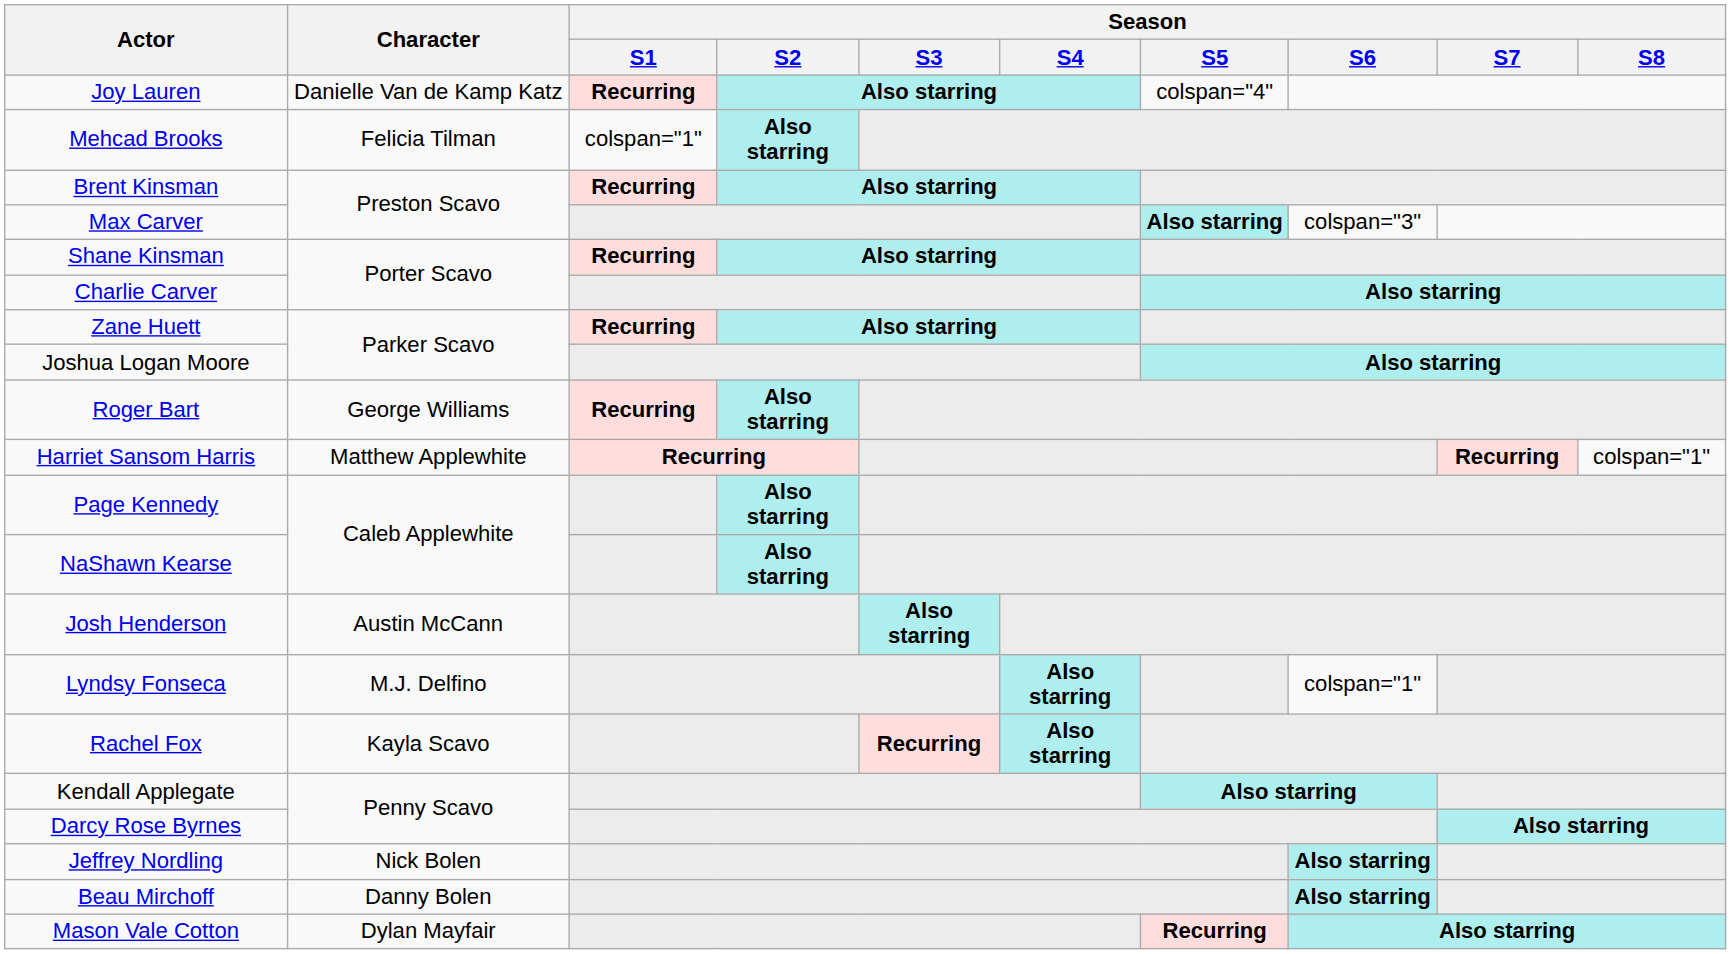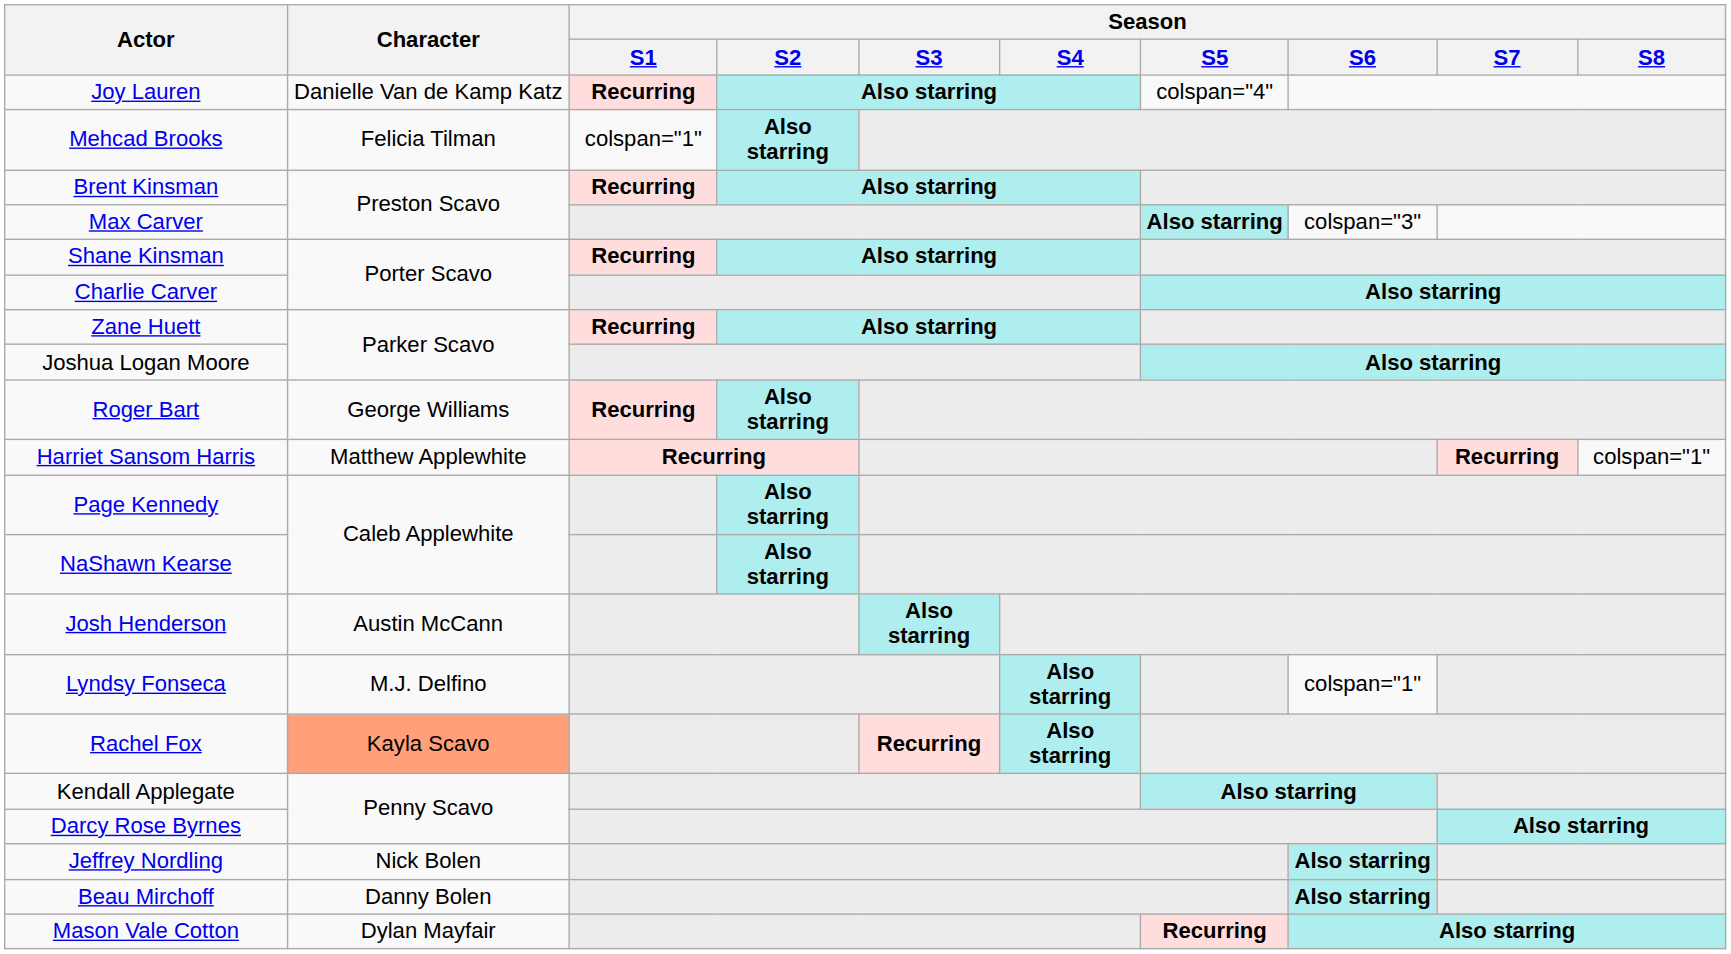Rachel Fox | Character: no background -> lightsalmon background
